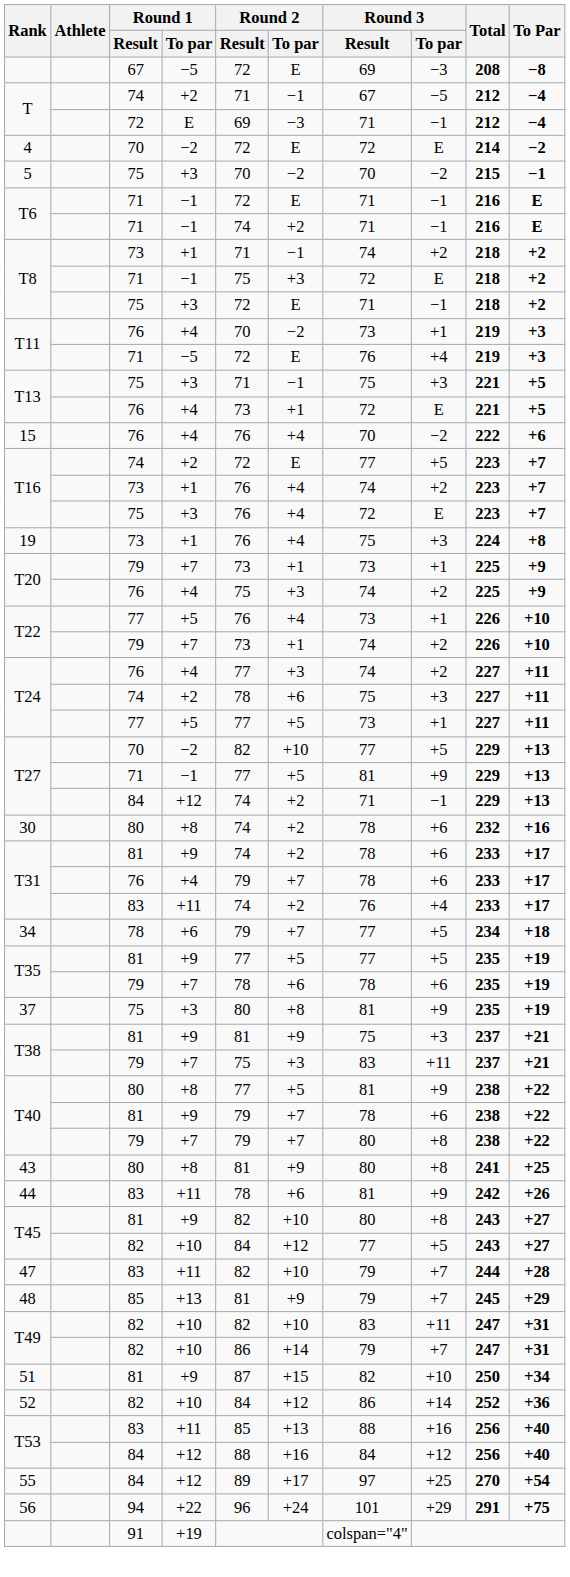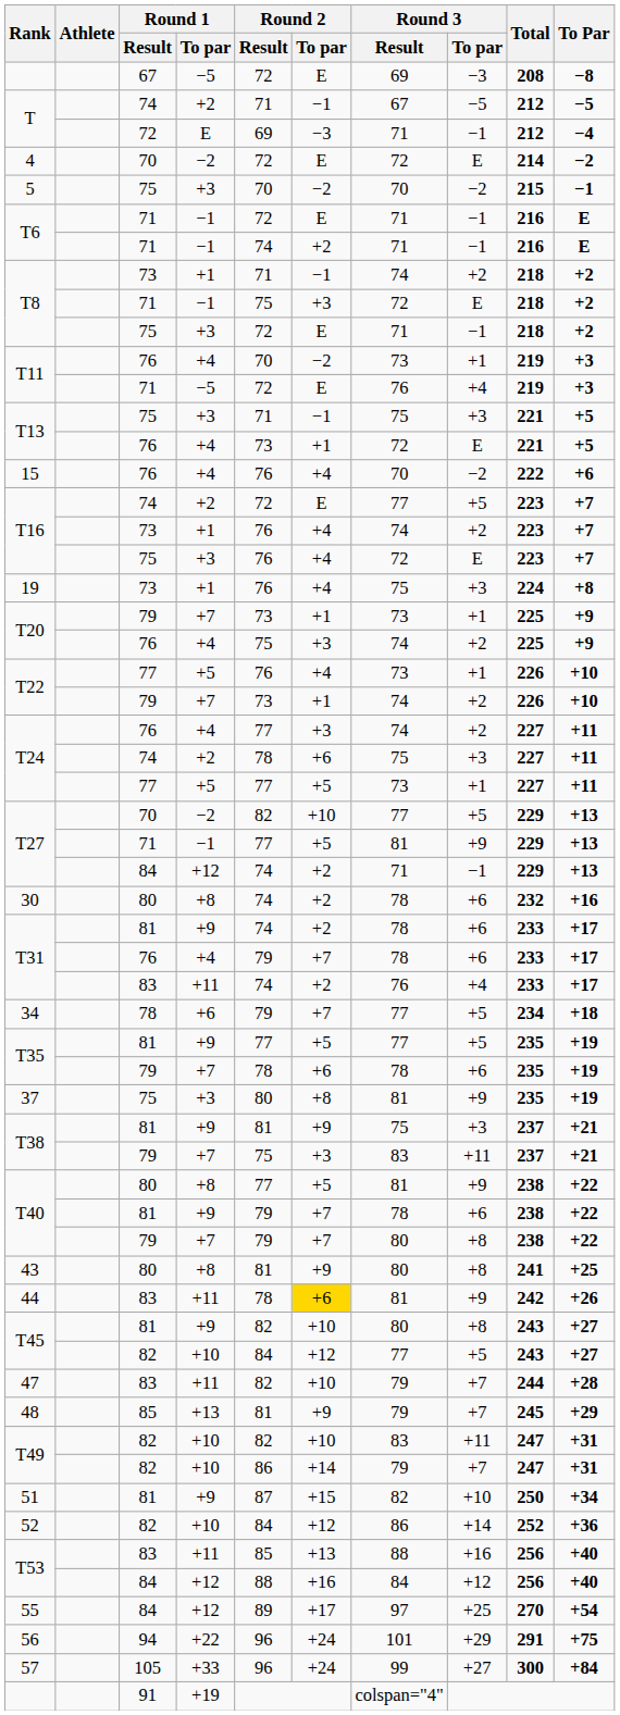T / 74 | To Par: −4 -> −5
44 | Round 2 / To par: no background -> gold background
+ row: 57 | 105 | +33 | 96 | +24 | 99 | +27 | 300 | +84
